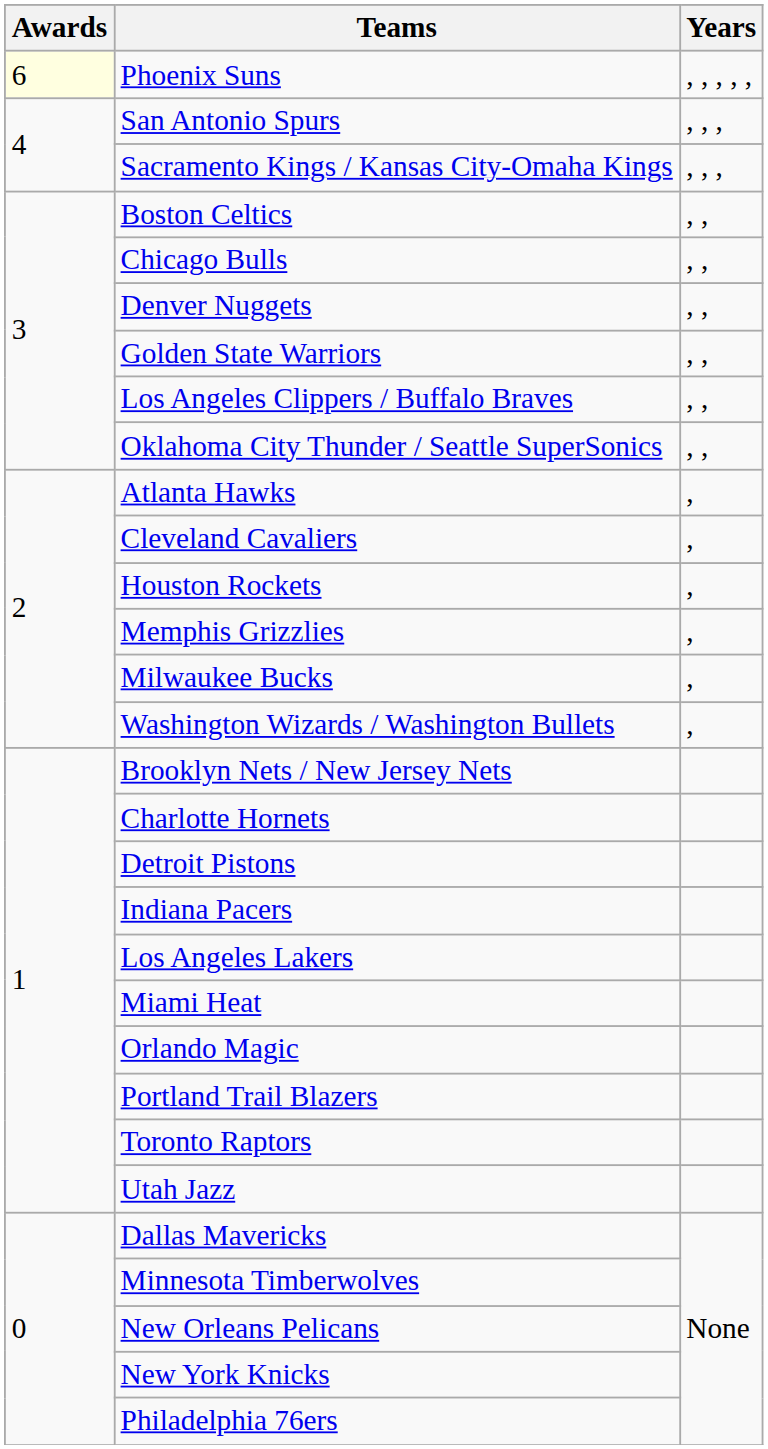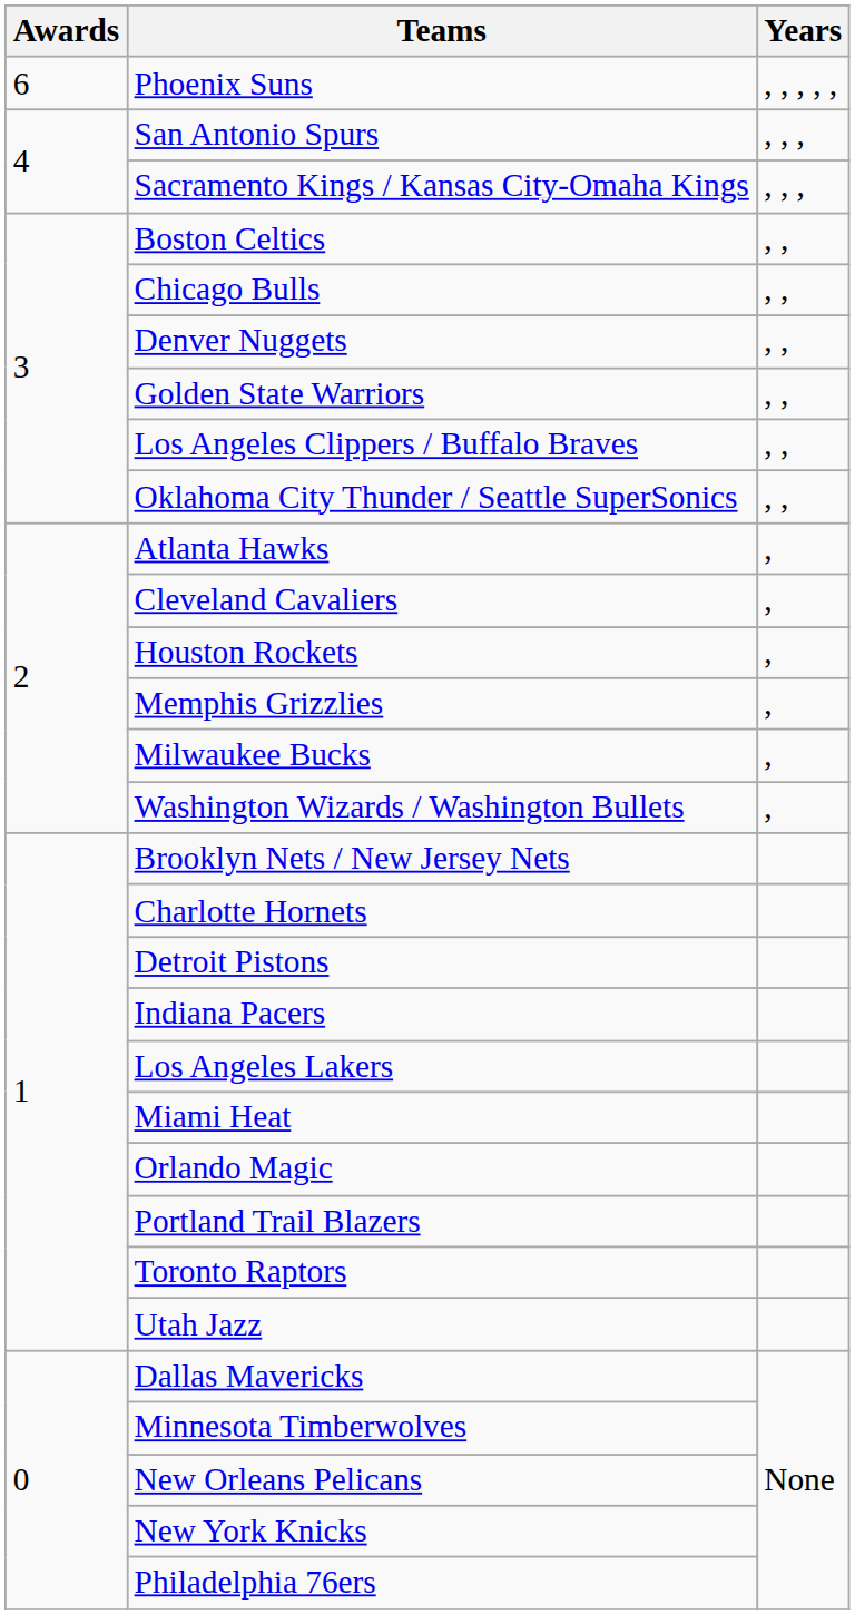Phoenix Suns | Awards: lightyellow background -> no background
